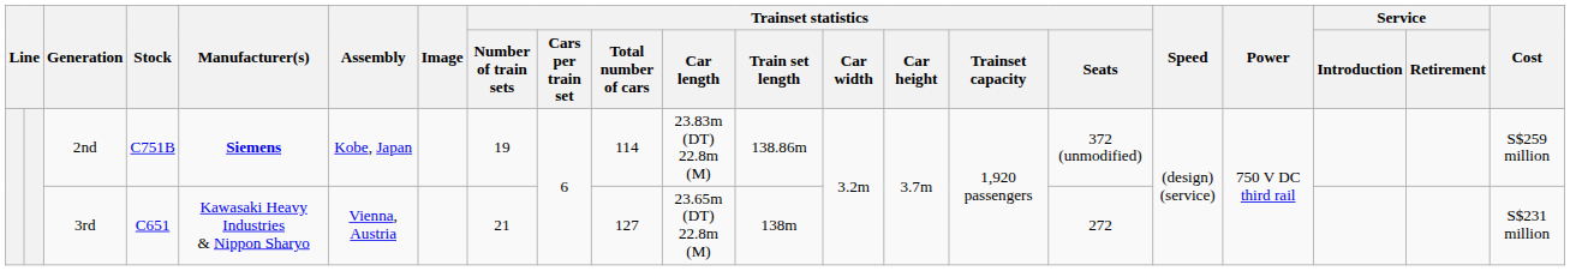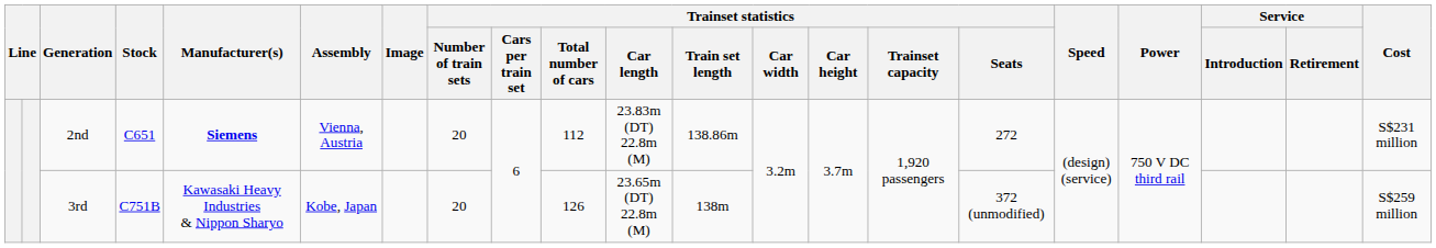2nd | Stock: C751B -> C651
2nd | Assembly: Kobe, Japan -> Vienna, Austria
2nd | Trainset statistics / Number of train sets: 19 -> 20
2nd | Trainset statistics / Total number of cars: 114 -> 112
2nd | Trainset statistics / Seats: 372 (unmodified) -> 272
2nd | Cost: S$259 million -> S$231 million
3rd | Stock: C651 -> C751B
3rd | Assembly: Vienna, Austria -> Kobe, Japan
3rd | Trainset statistics / Number of train sets: 21 -> 20
3rd | Trainset statistics / Total number of cars: 127 -> 126
3rd | Trainset statistics / Seats: 272 -> 372 (unmodified)
3rd | Cost: S$231 million -> S$259 million
